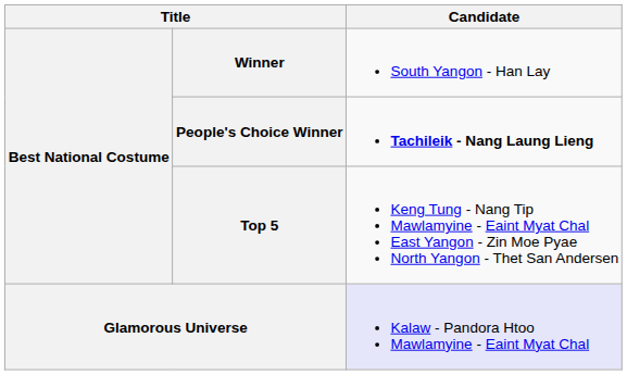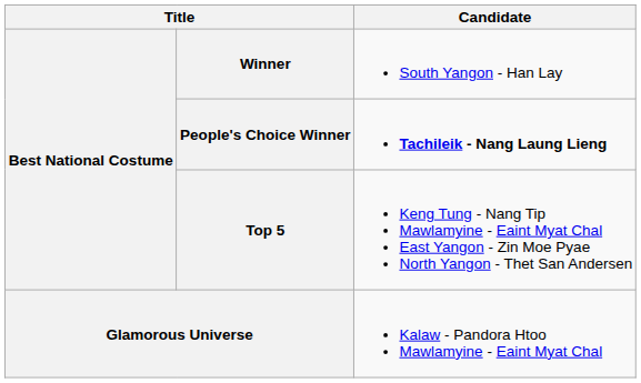Glamorous Universe | Candidate: lavender background -> no background
